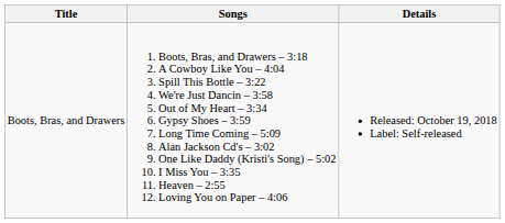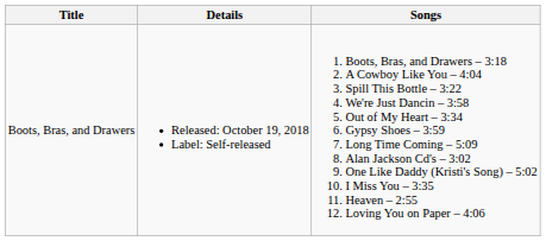columns swapped: Details <-> Songs
